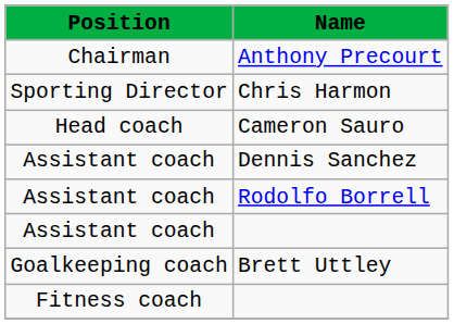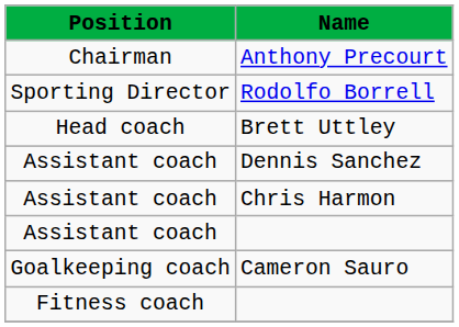row 3 | Name: Chris Harmon -> Rodolfo Borrell
row 4 | Name: Cameron Sauro -> Brett Uttley
row 6 | Name: Rodolfo Borrell -> Chris Harmon
row 8 | Name: Brett Uttley -> Cameron Sauro
